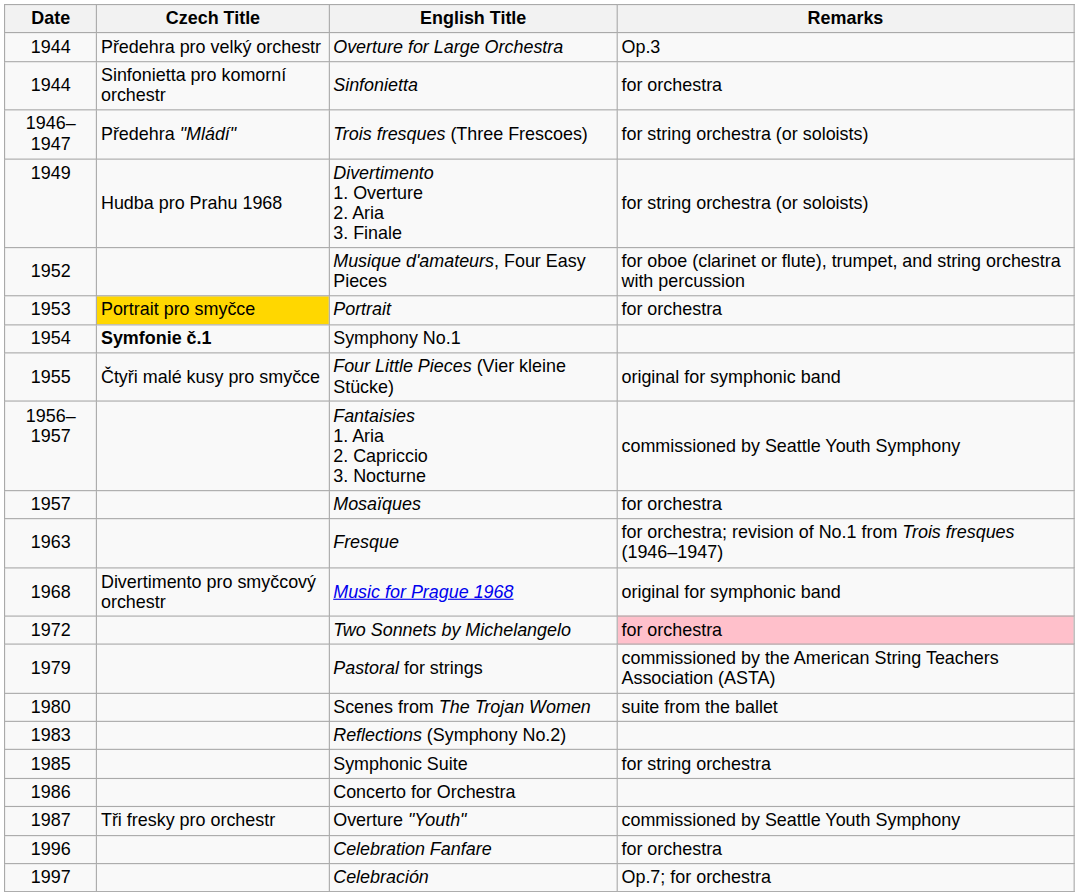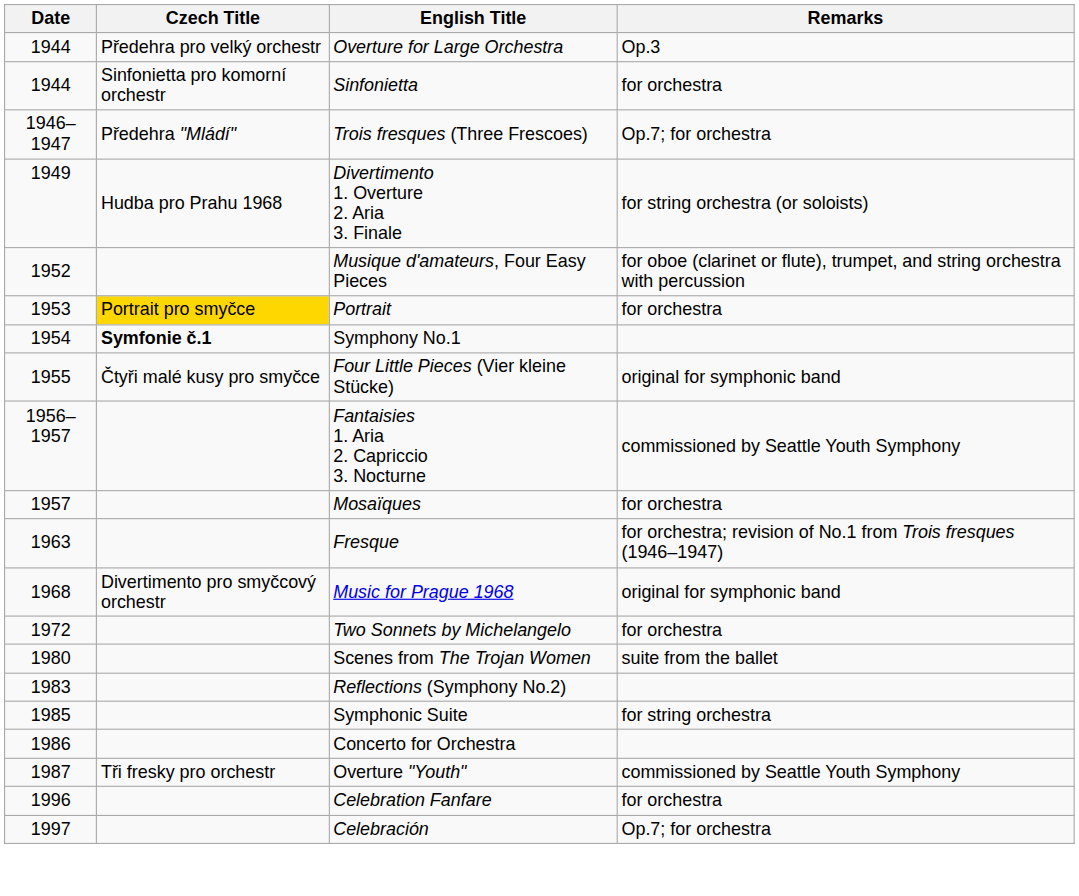Trois fresques (Three Frescoes) | Remarks: for string orchestra (or soloists) -> Op.7; for orchestra
Two Sonnets by Michelangelo | Remarks: pink background -> no background
- row: 1979 | Pastoral for strings | commissioned by the American String Teachers Association (ASTA)
